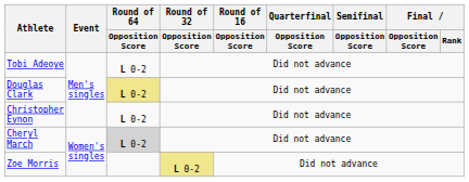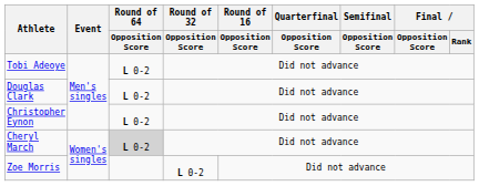Douglas Clark | Round of 64 / Opposition Score: khaki background -> no background
Zoe Morris | Round of 32 / Opposition Score: khaki background -> no background
